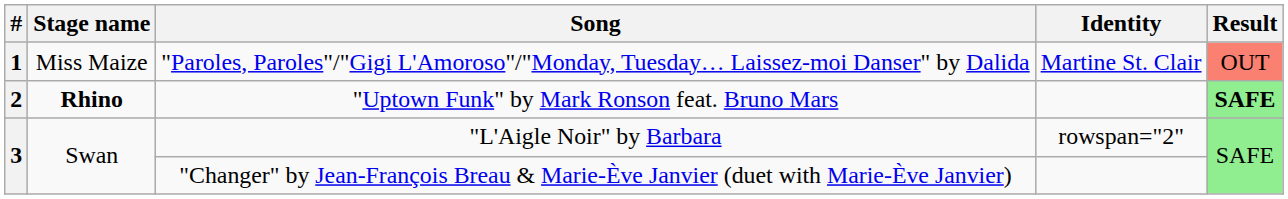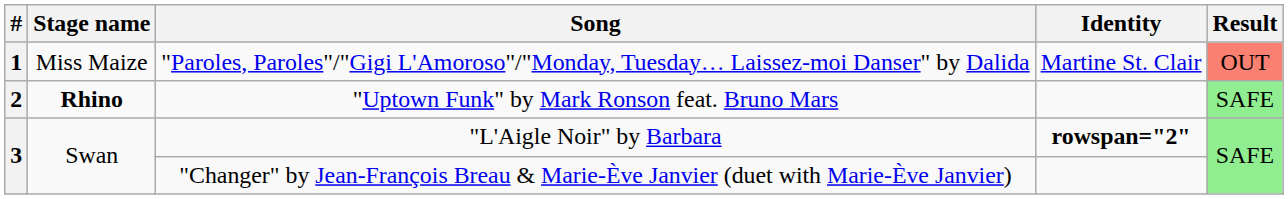"Uptown Funk" by Mark Ronson feat. Bruno Mars | Result: bold -> normal
"L'Aigle Noir" by Barbara | Identity: normal -> bold
